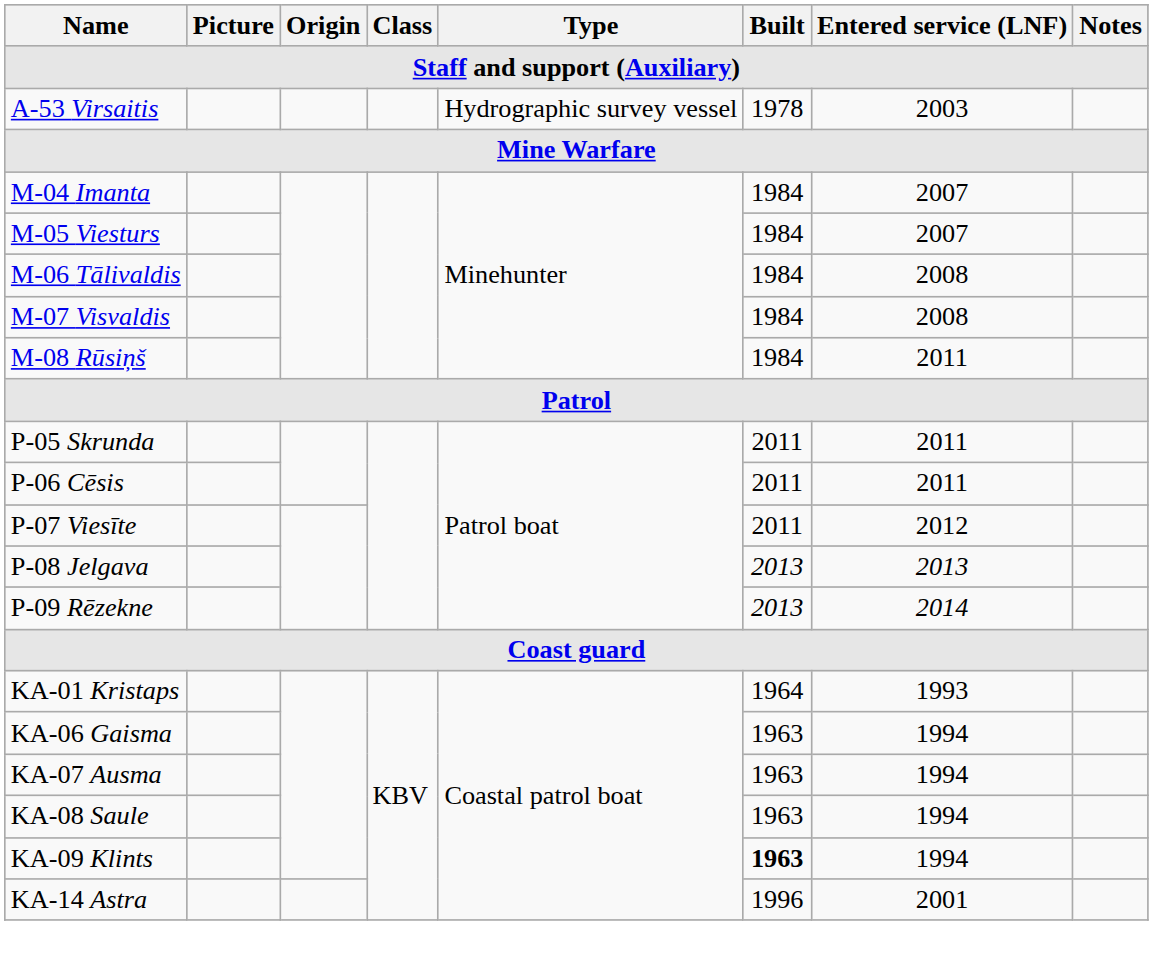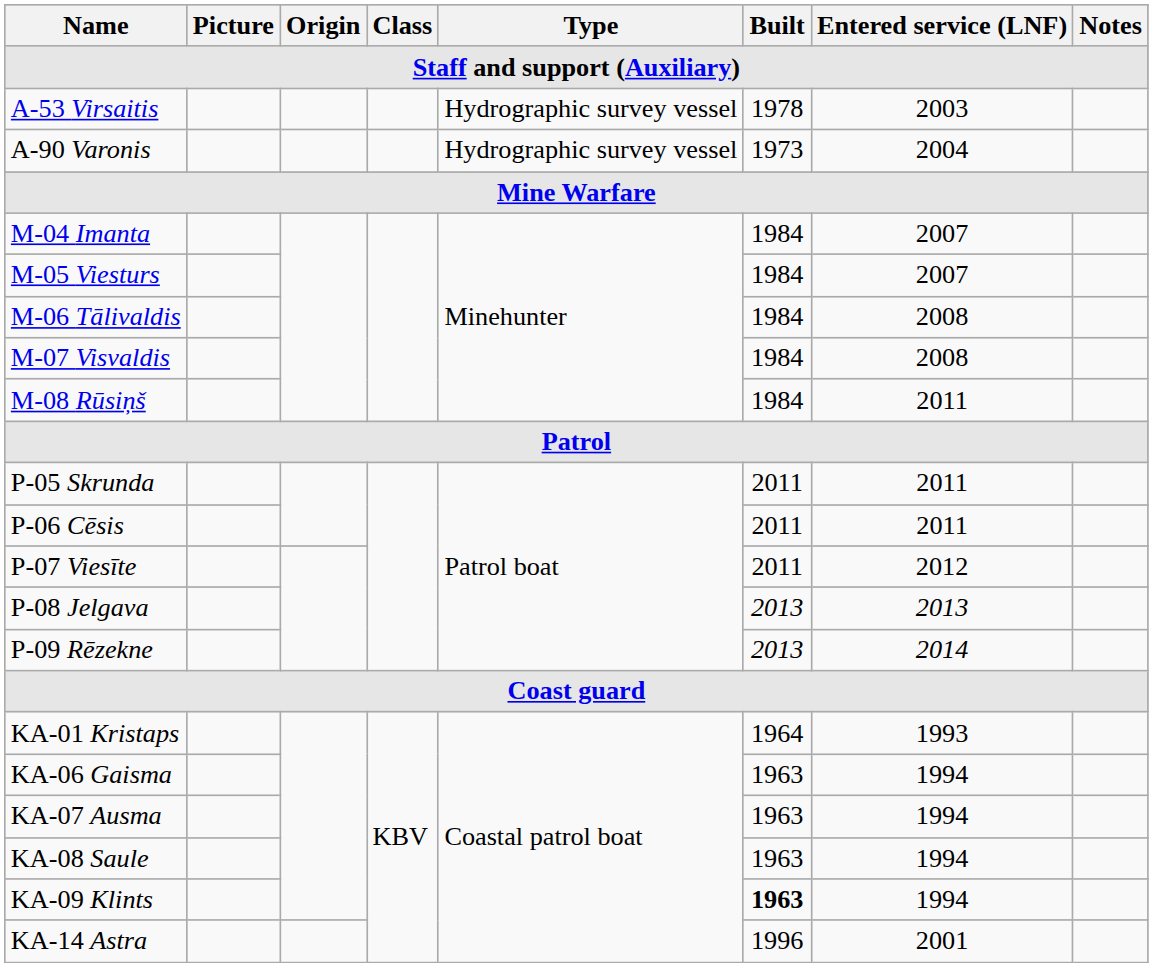+ row: A-90 Varonis | Hydrographic survey vessel | 1973 | 2004
